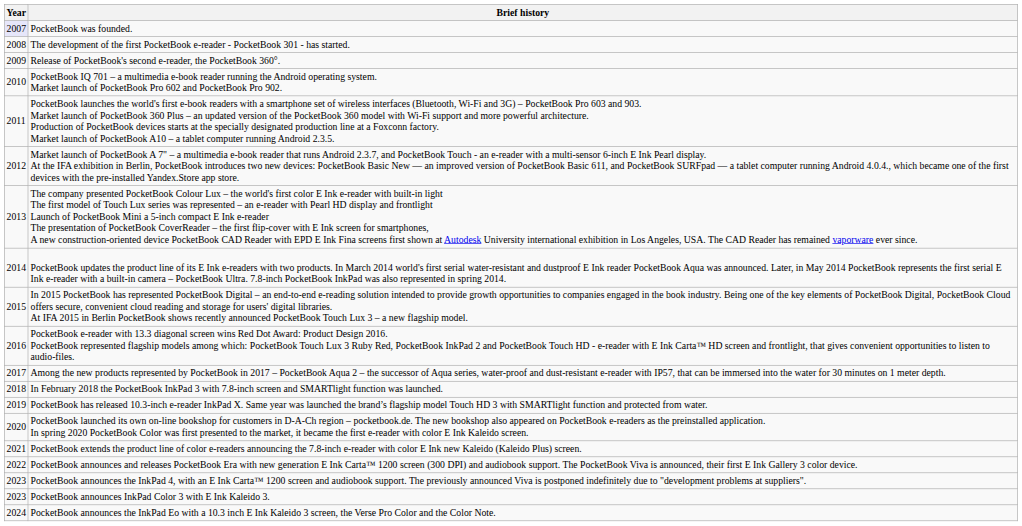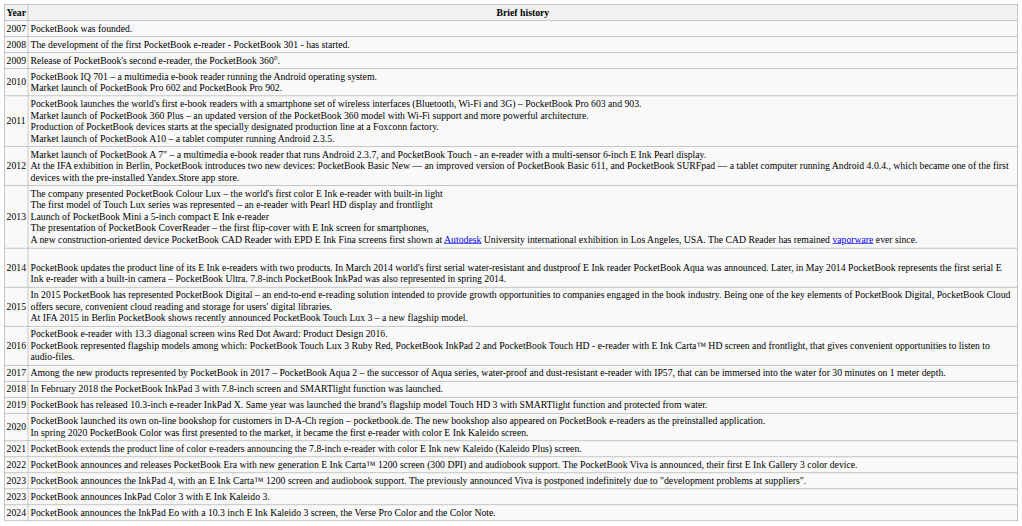PocketBook was founded. | Year: lavender background -> no background
